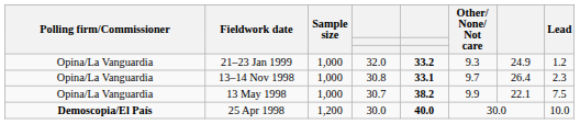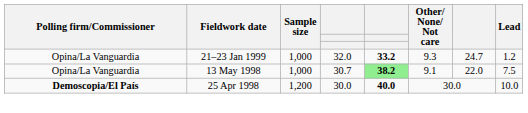21–23 Jan 1999 | column 7: 24.9 -> 24.7
- row: Opina/La Vanguardia | 13–14 Nov 1998 | 1,000 | 30.8 | 33.1 | 9.7 | 26.4 | 2.3
13 May 1998 | column 5: no background -> lightgreen background
13 May 1998 | Other/ None/ Not care: 9.9 -> 9.1
13 May 1998 | column 7: 22.1 -> 22.0
